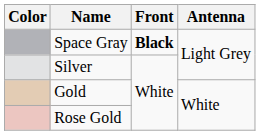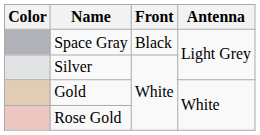Space Gray | Front: bold -> normal
